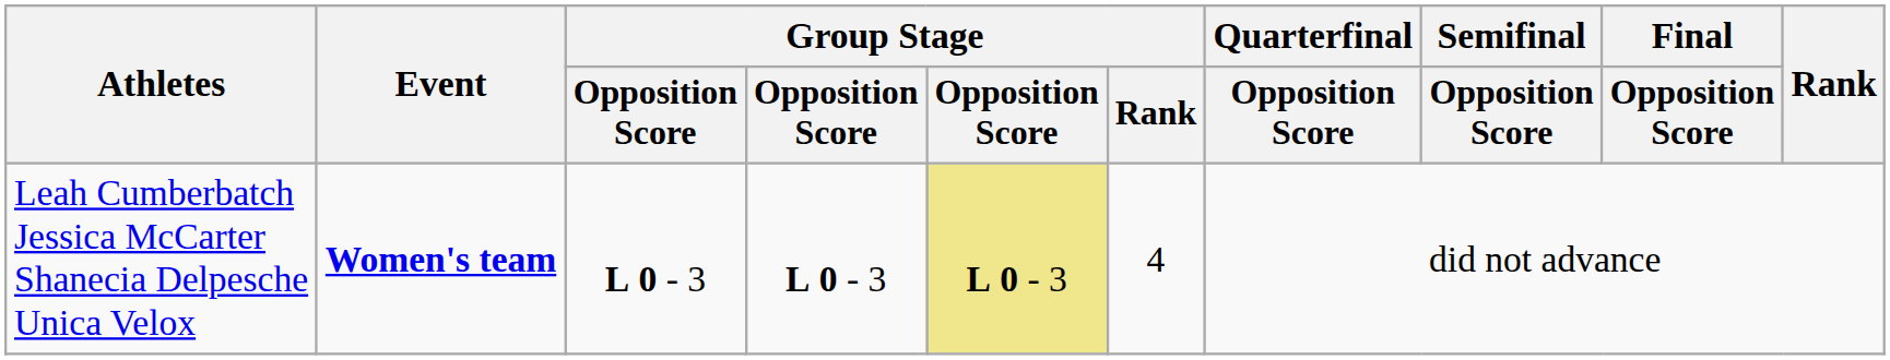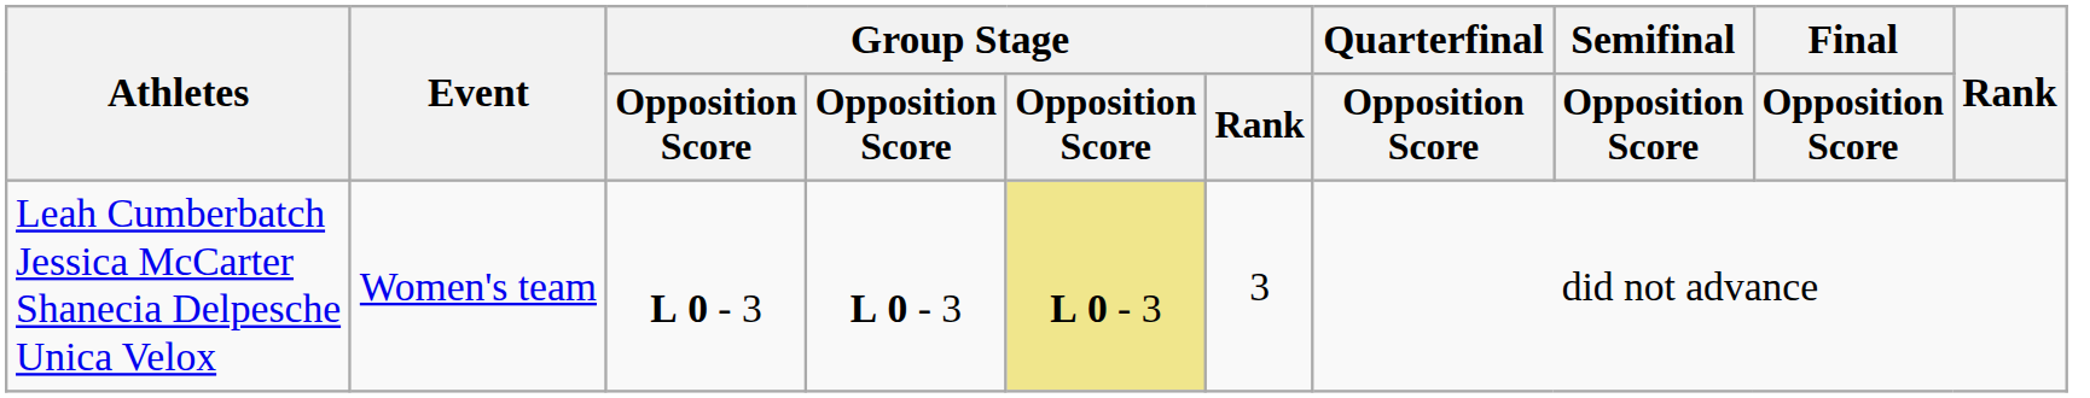row 3 | Event: bold -> normal
row 3 | Group Stage / Rank: 4 -> 3
